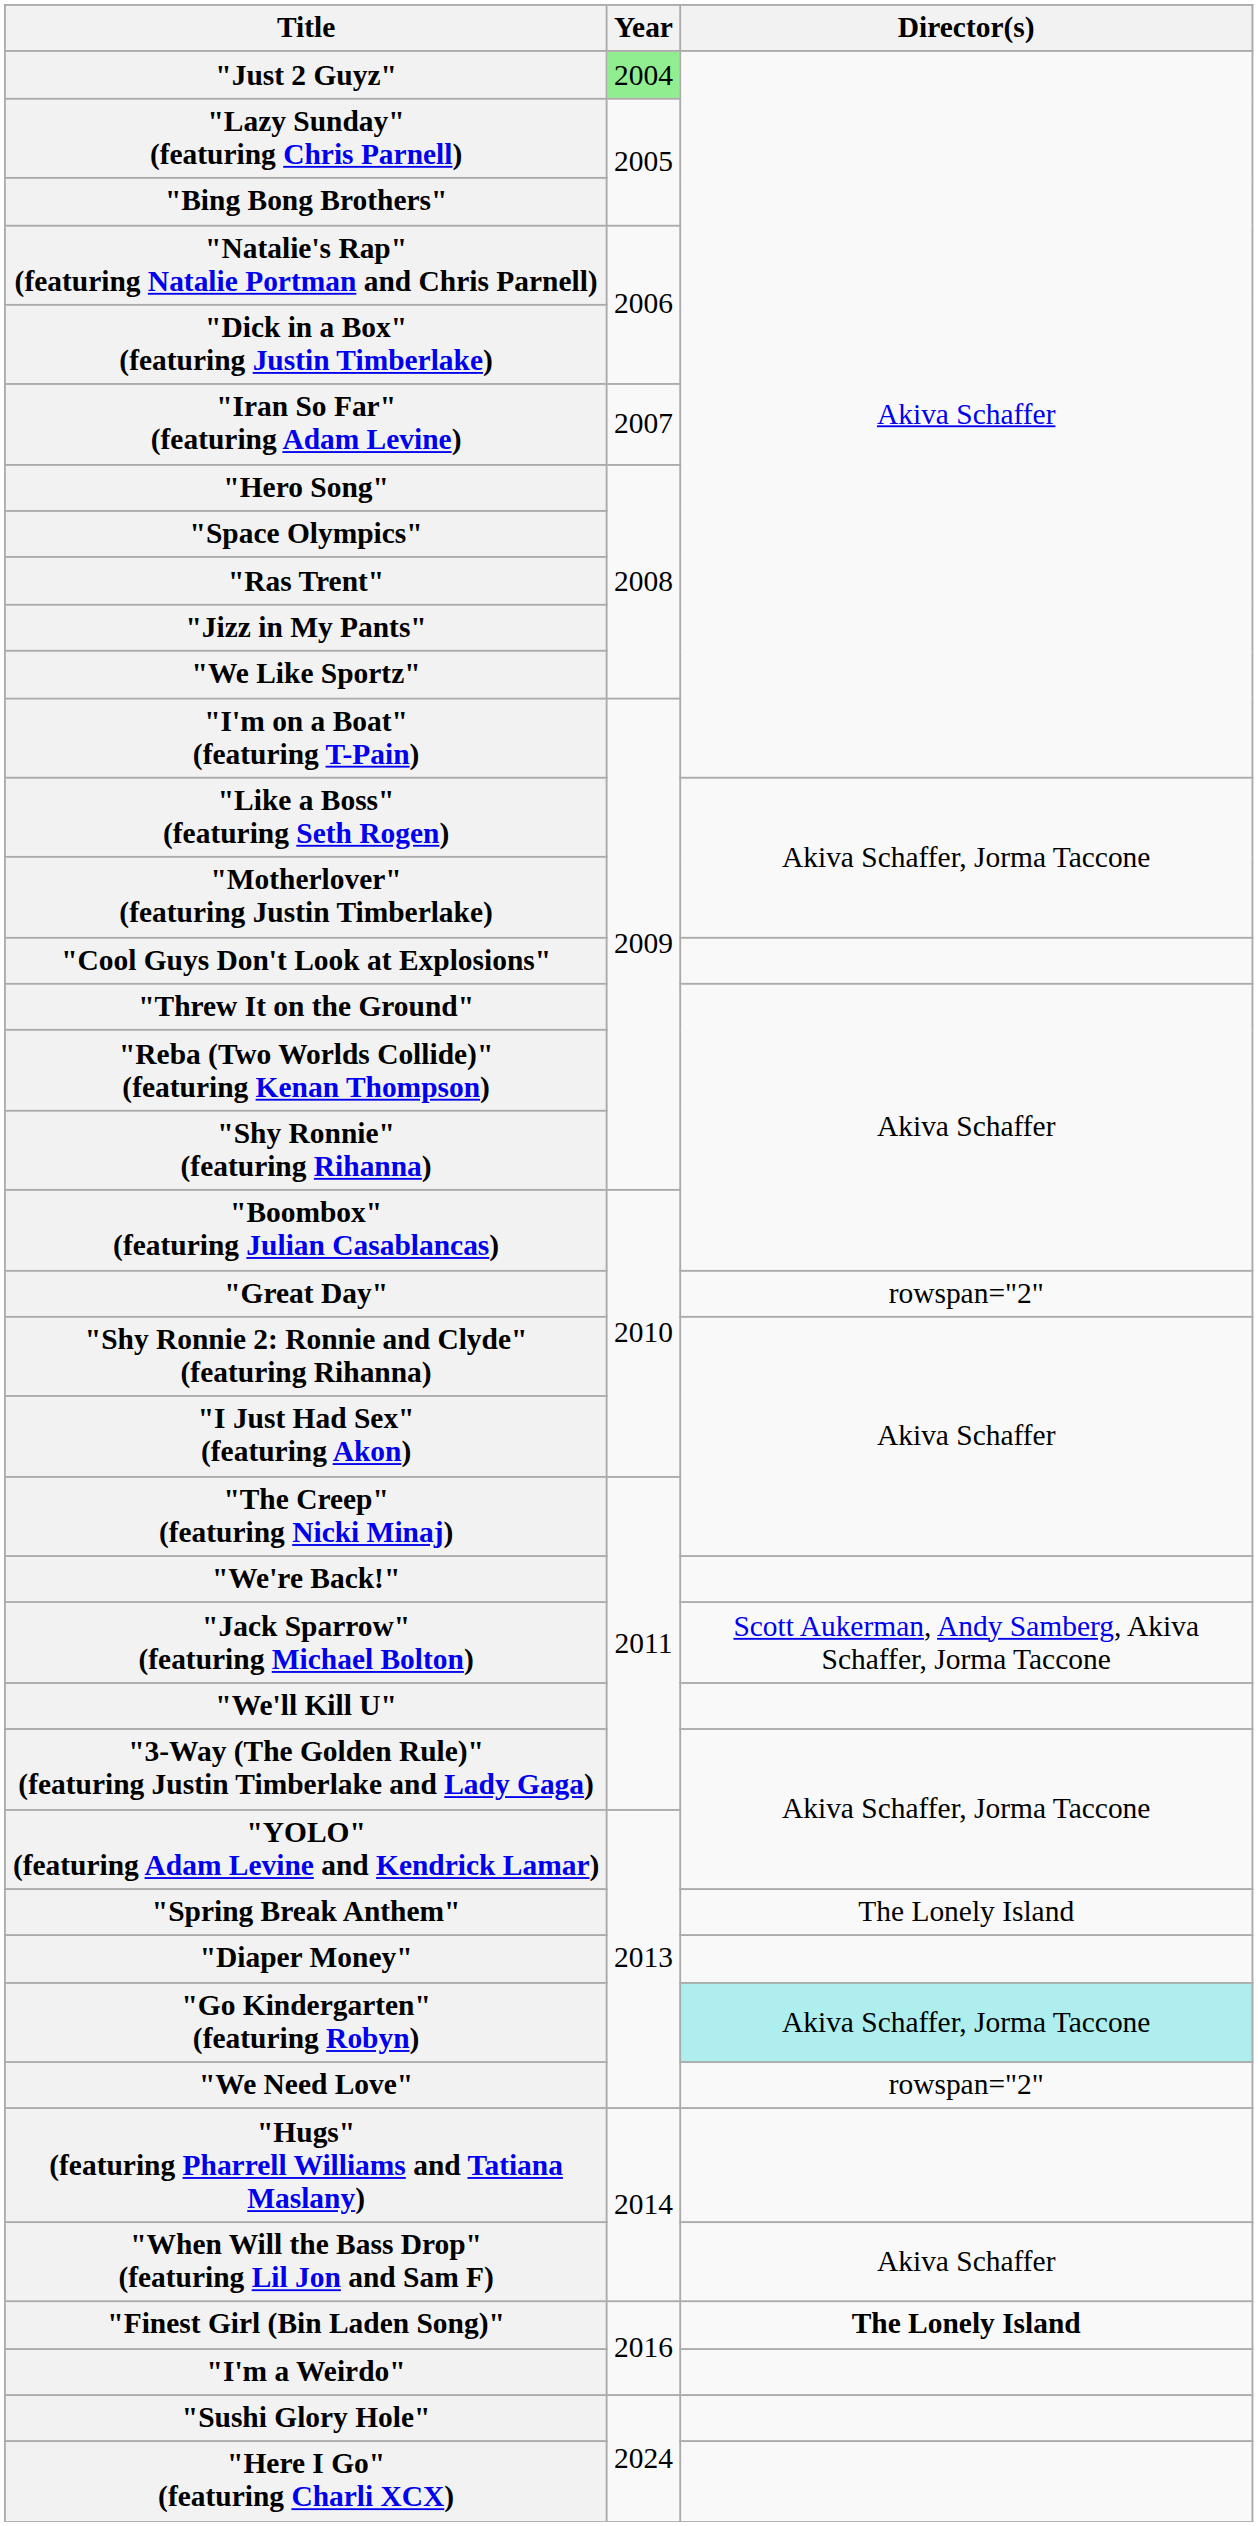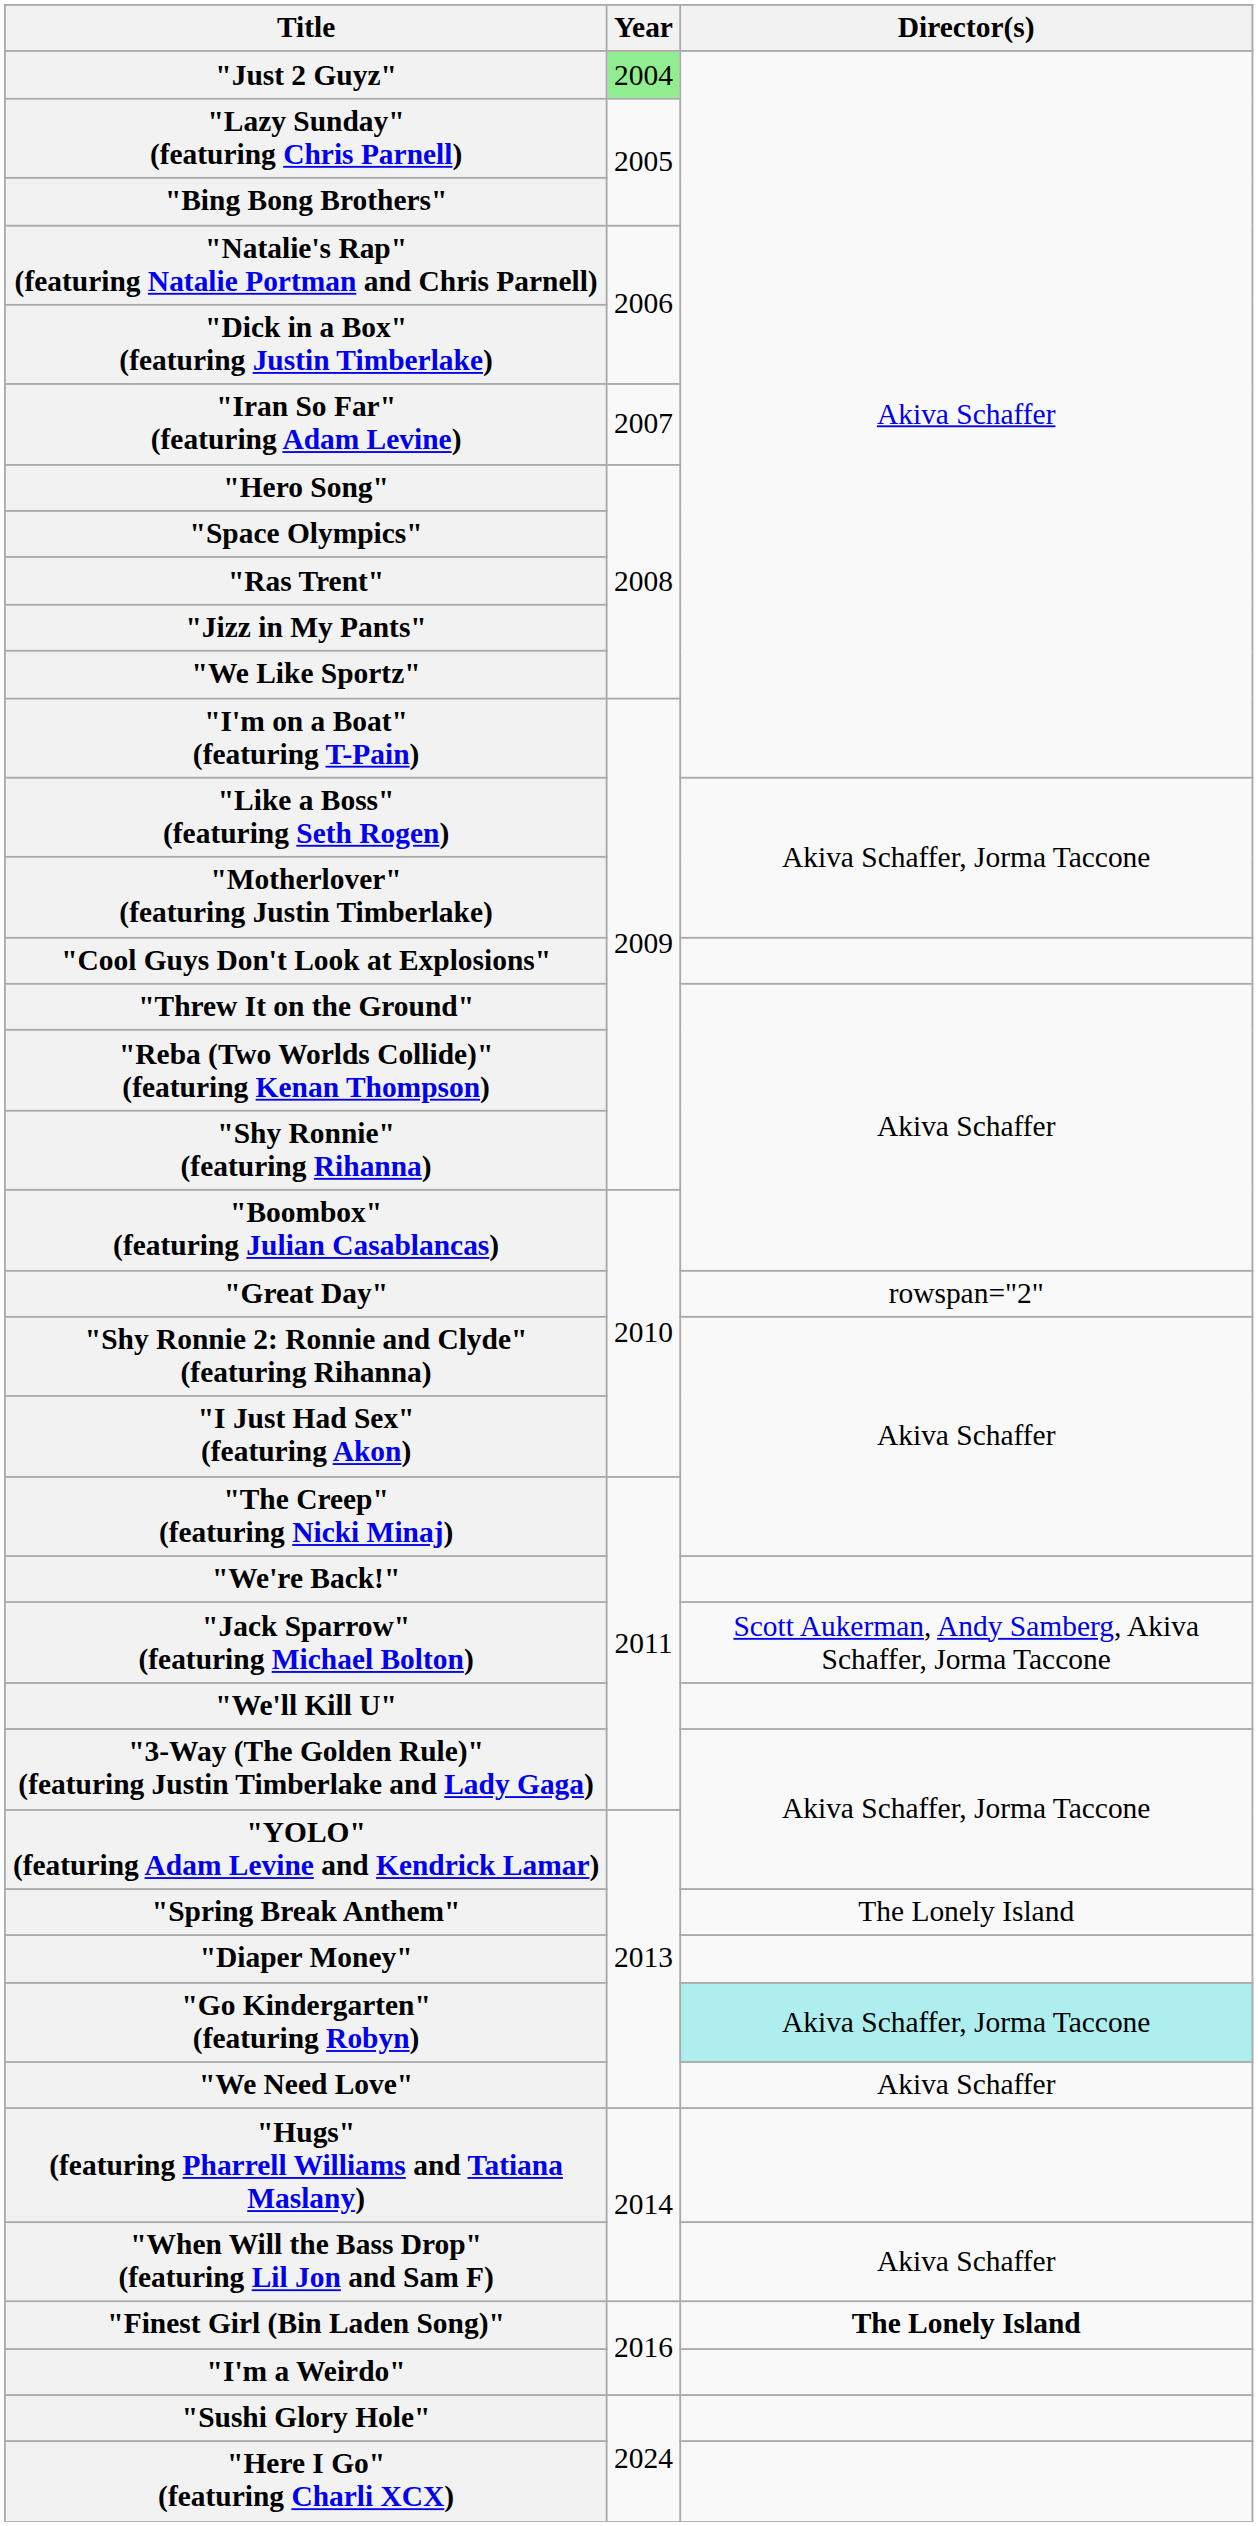"We Need Love" | Director(s): rowspan="2" -> Akiva Schaffer
